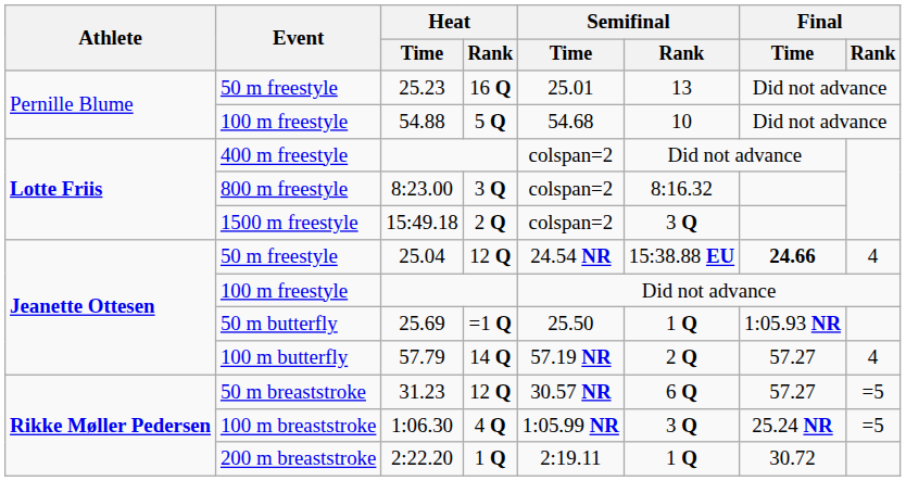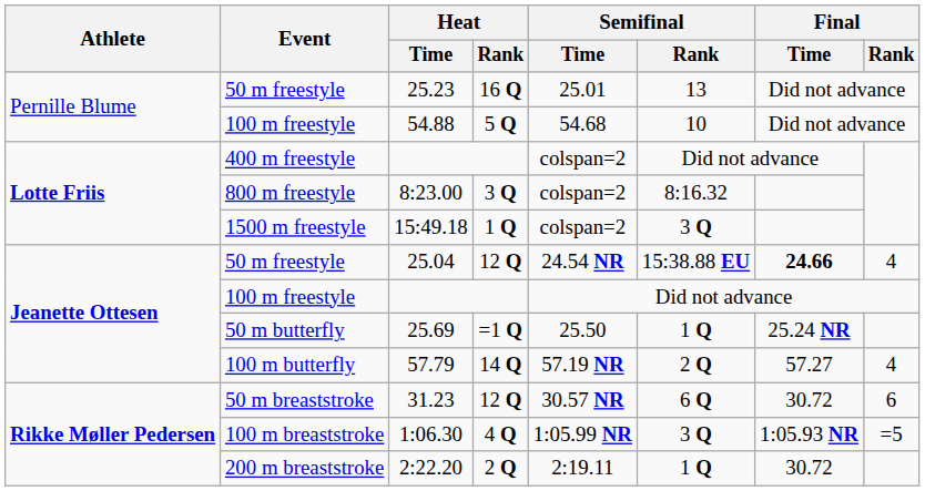15:49.18 | Heat / Rank: 2 Q -> 1 Q
25.69 | Final / Time: 1:05.93 NR -> 25.24 NR
31.23 | Final / Time: 57.27 -> 30.72
31.23 | Final / Rank: =5 -> 6
1:06.30 | Final / Time: 25.24 NR -> 1:05.93 NR
2:22.20 | Heat / Rank: 1 Q -> 2 Q
